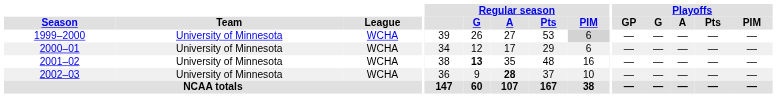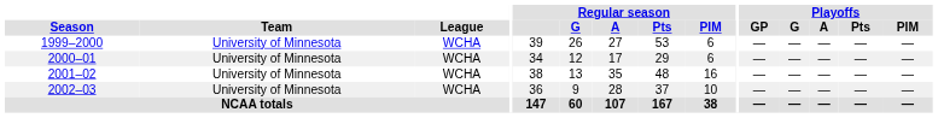1999–2000 | Regular season / PIM: lightgrey background -> no background
2001–02 | Regular season / G: bold -> normal
2002–03 | Regular season / A: bold -> normal
